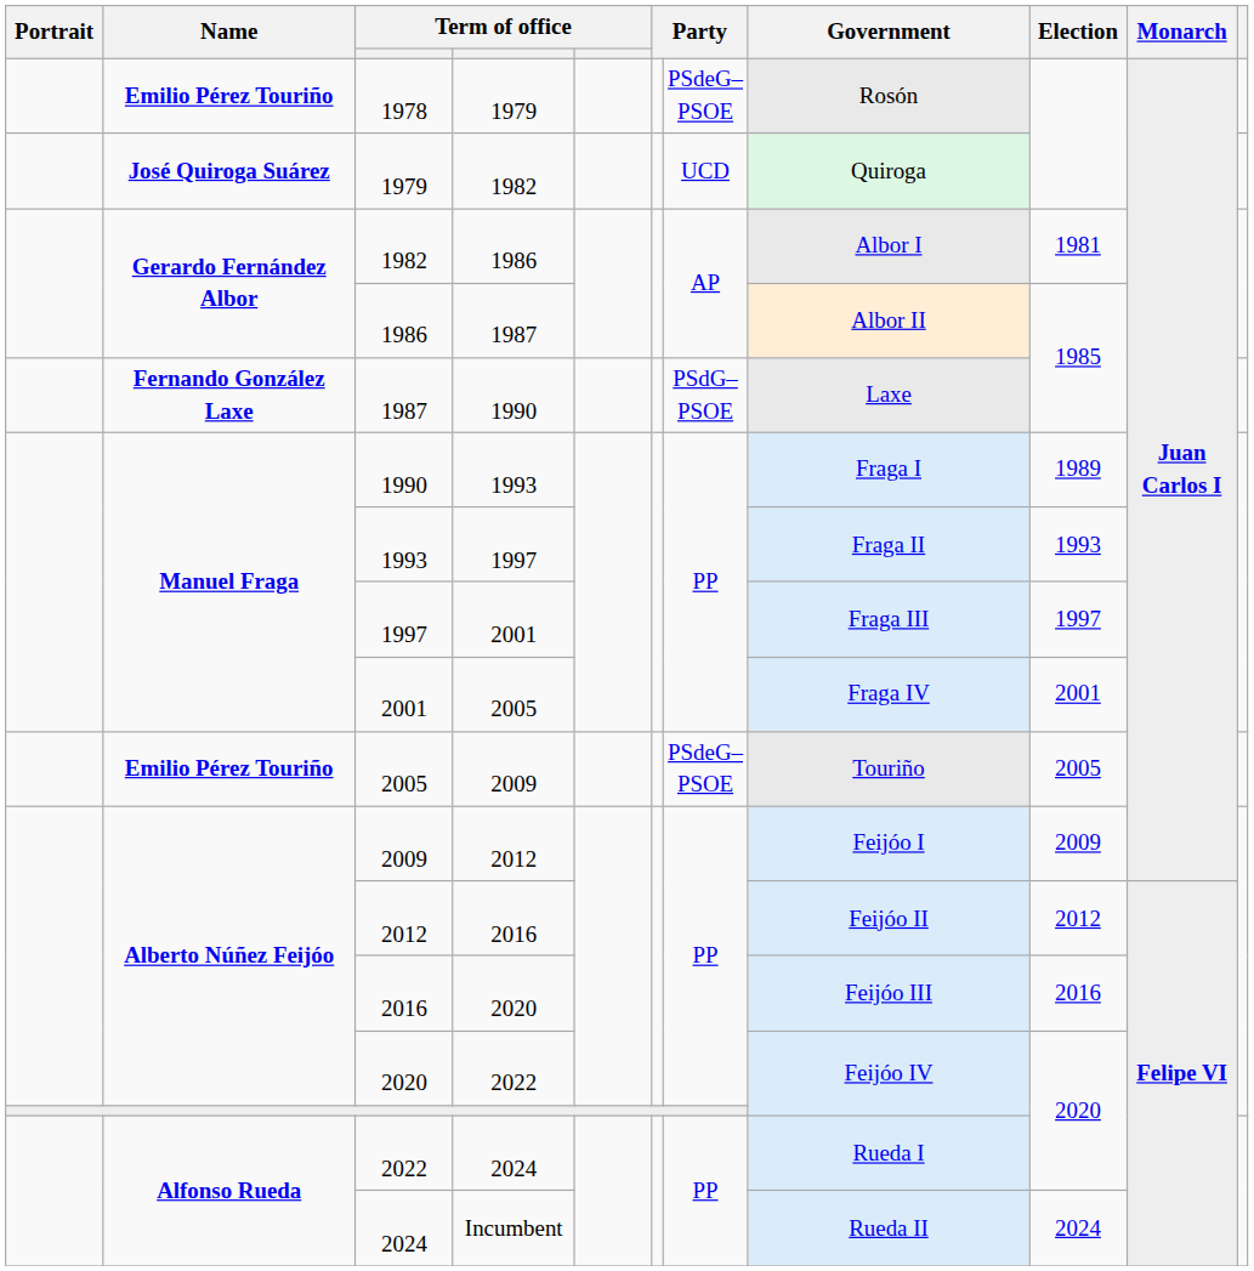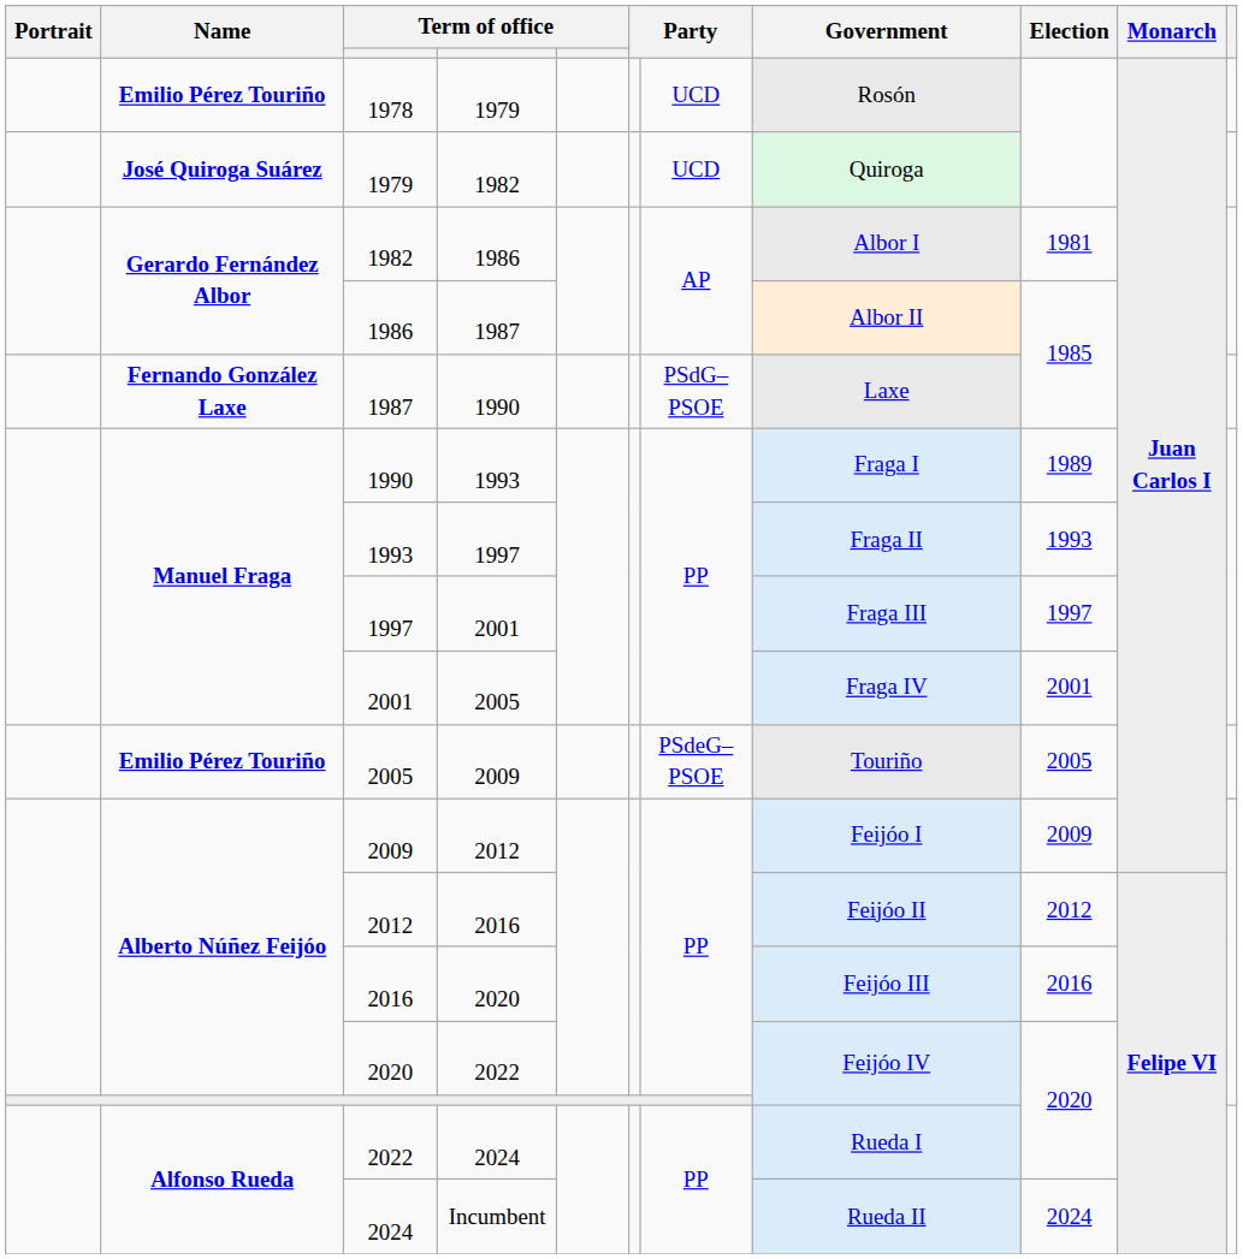1978 | column 7: PSdeG– PSOE -> UCD
